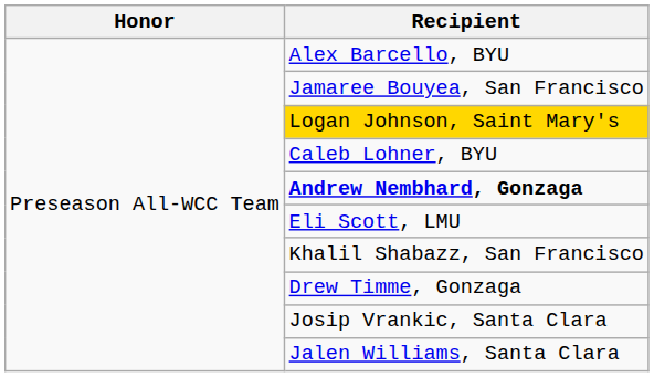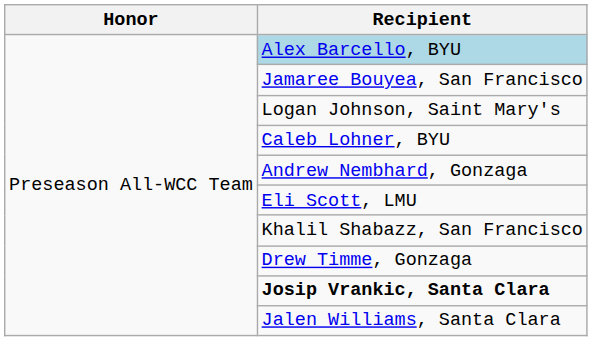row 2 | Recipient: no background -> lightblue background
row 4 | Recipient: gold background -> no background
row 6 | Recipient: bold -> normal
row 10 | Recipient: normal -> bold
